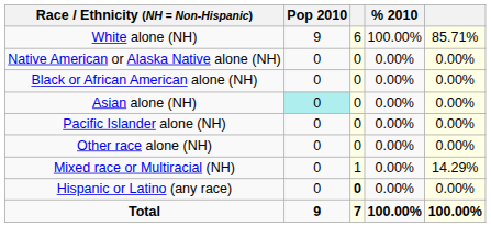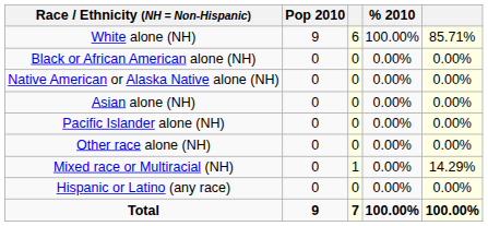rows swapped: Black or African American alone (NH) <-> Native American or Alaska Native alone (NH)
Asian alone (NH) | Pop 2010: paleturquoise background -> no background
Hispanic or Latino (any race) | column 3: bold -> normal
